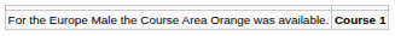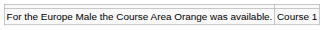For the Europe Male the Course Area Orange was available. | column 2: bold -> normal
